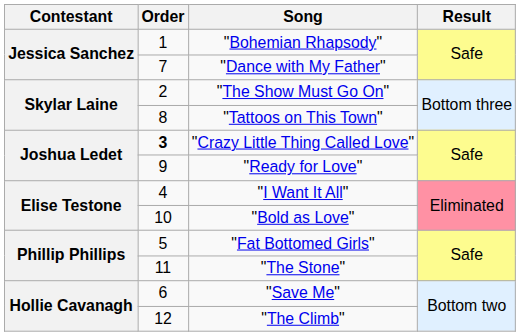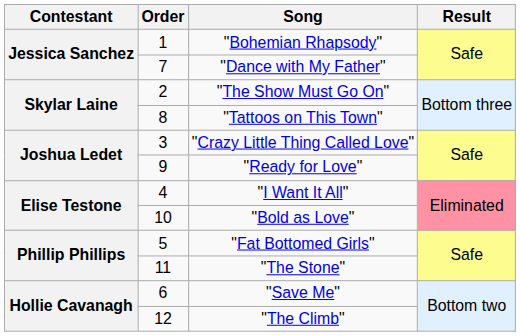"Crazy Little Thing Called Love" | Order: bold -> normal
